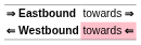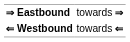⇐ Westbound | column 2: pink background -> no background
